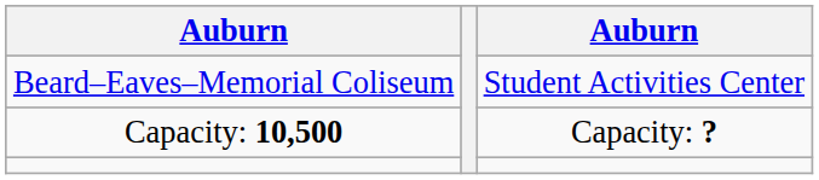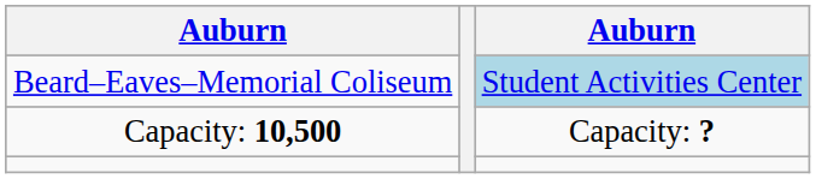Beard–Eaves–Memorial Coliseum | column 3: no background -> lightblue background
